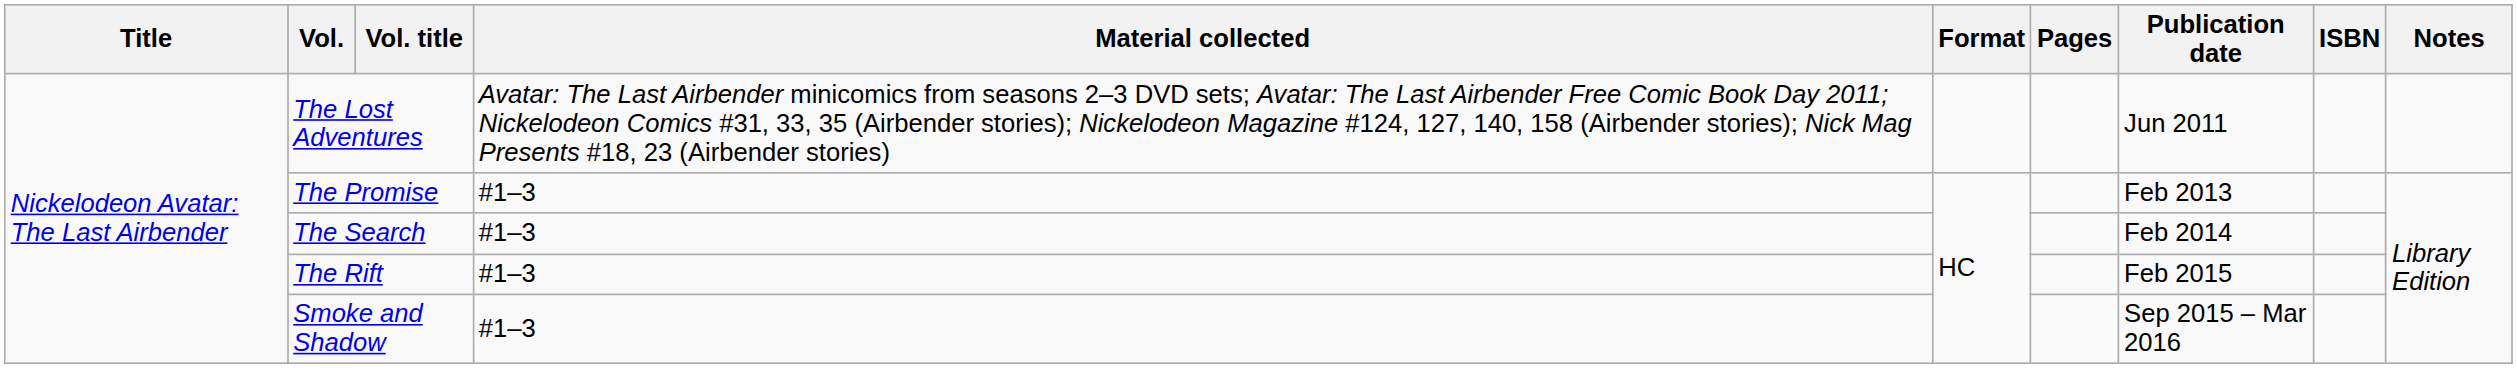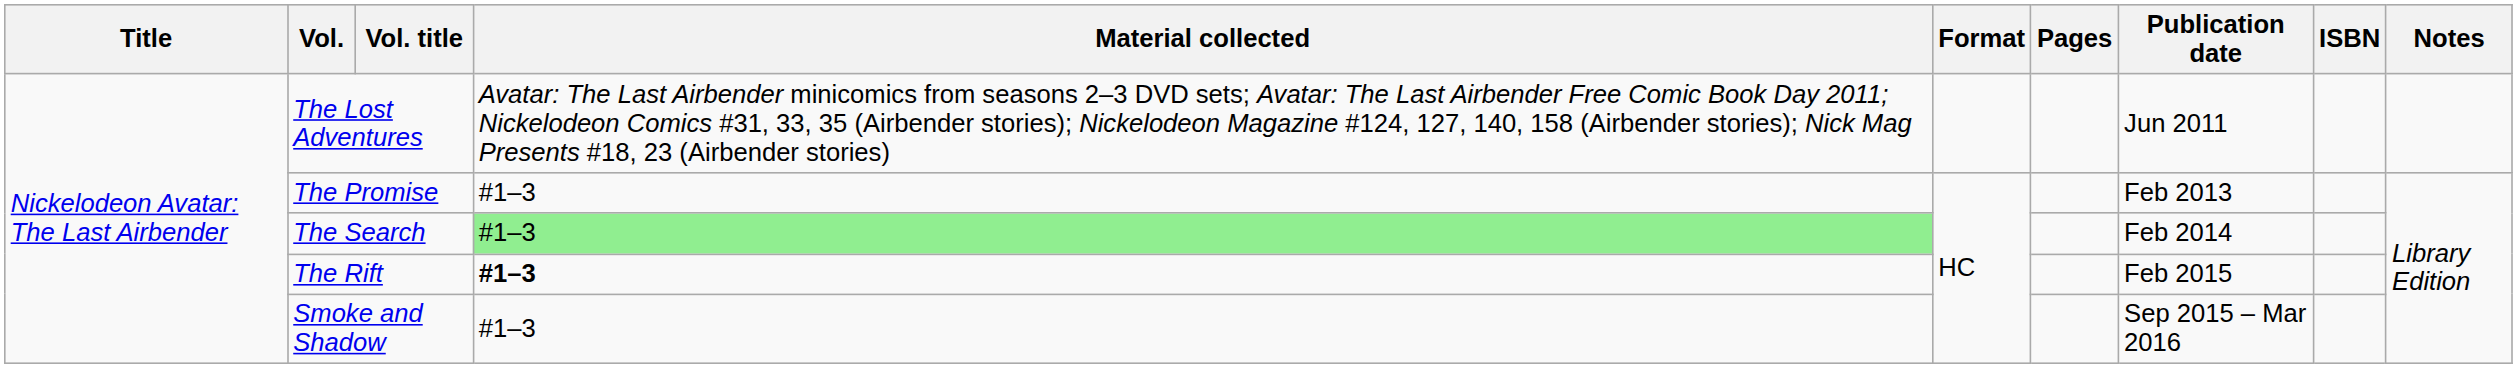The Search | Material collected: no background -> lightgreen background
The Rift | Material collected: normal -> bold
